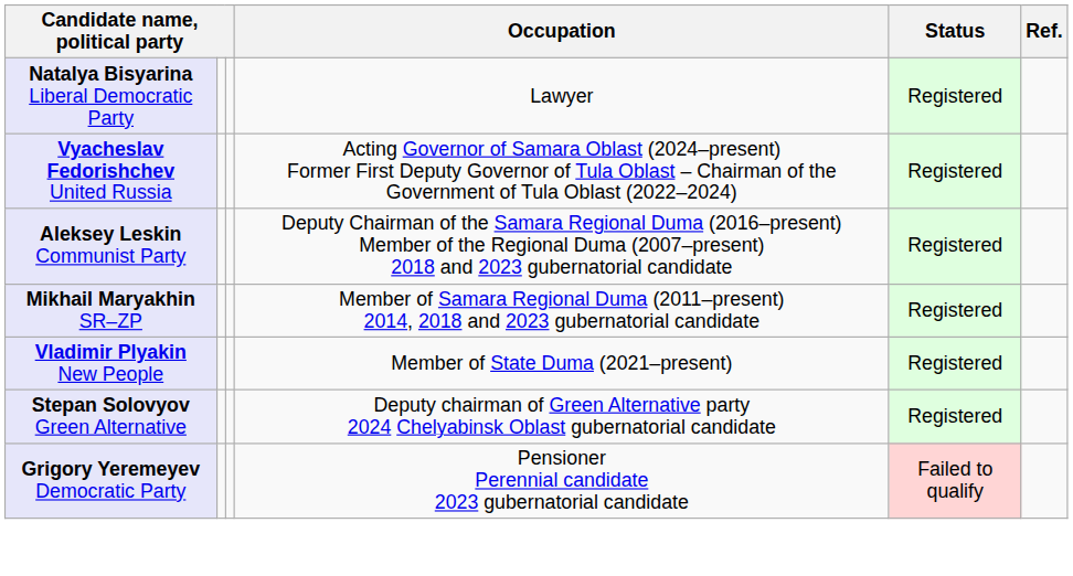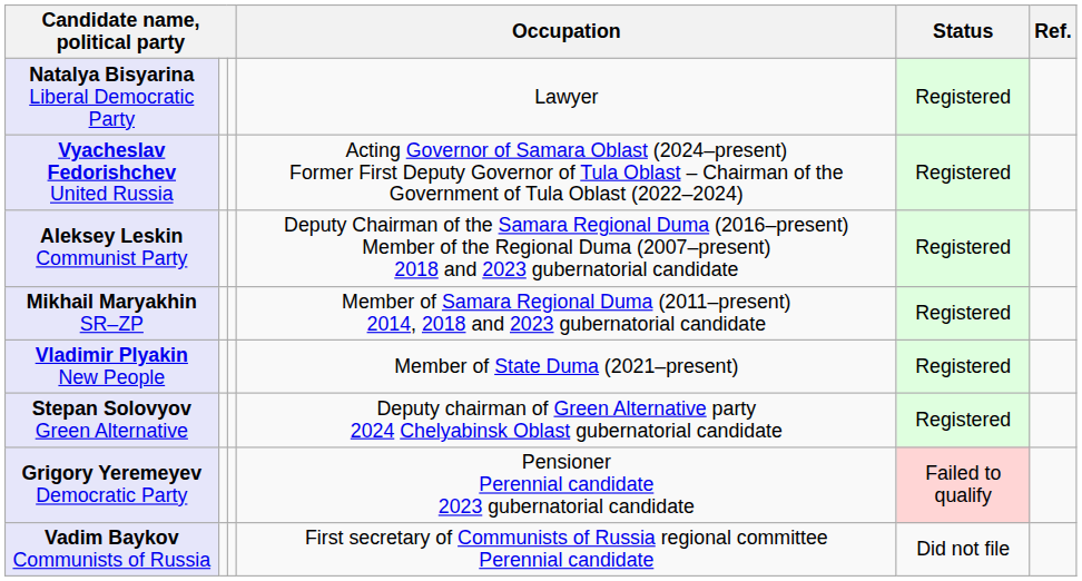+ row: Vadim Baykov Communists of Russia | First secretary of Communists of Russia regional committee Perennial candidate | Did not file
